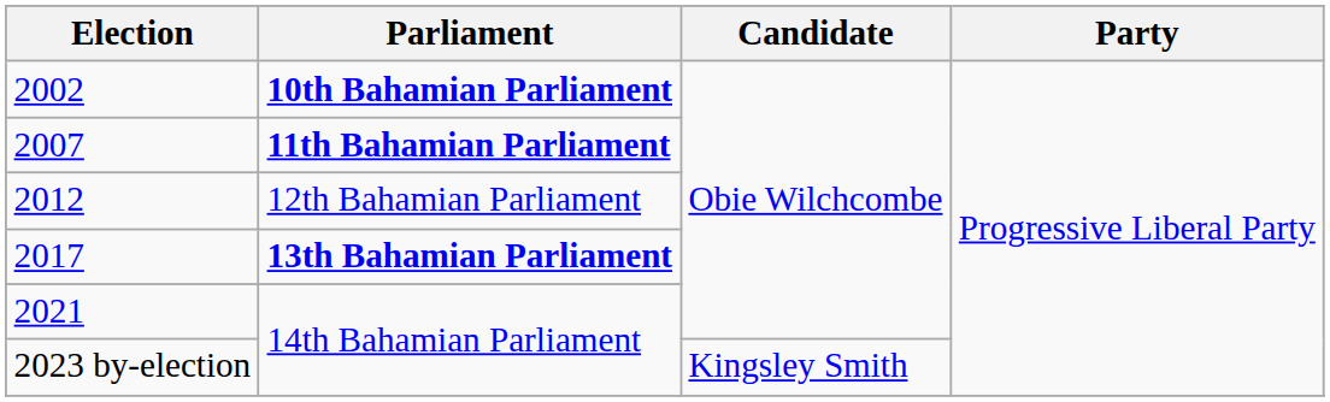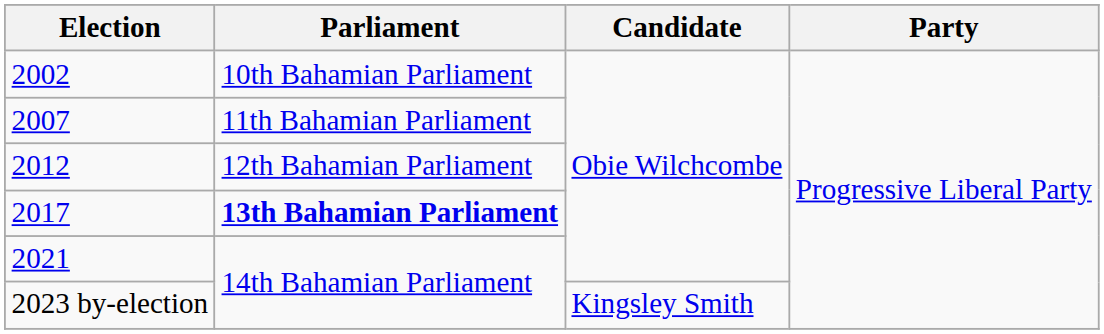2002 | Parliament: bold -> normal
2007 | Parliament: bold -> normal
